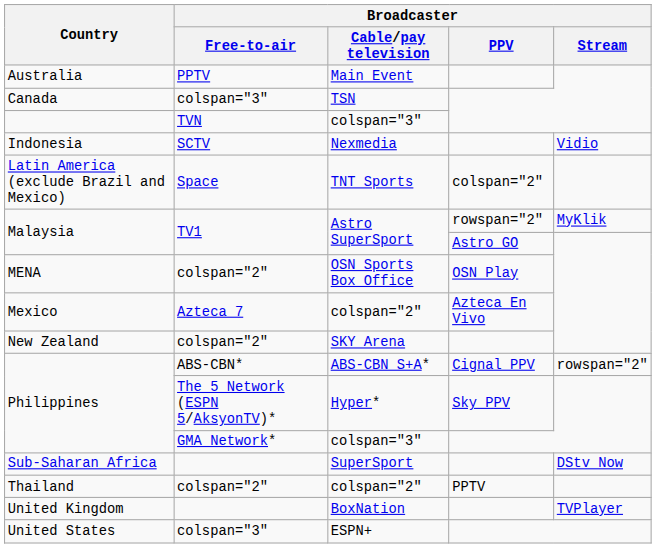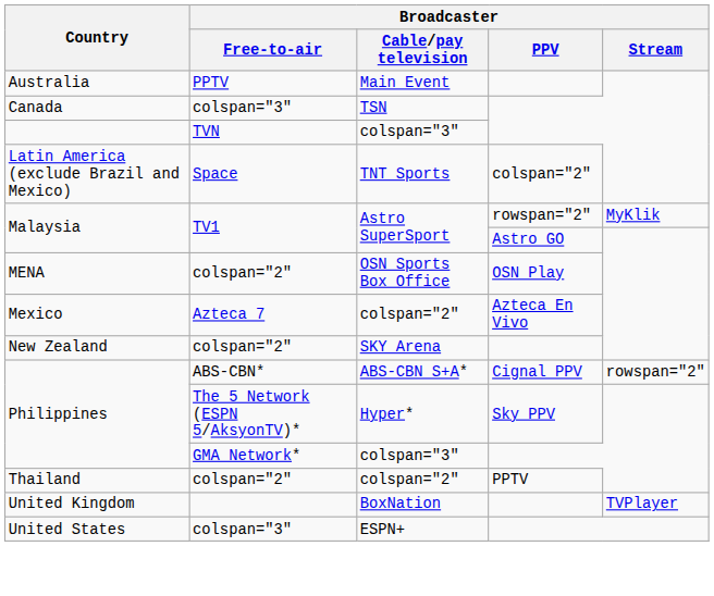- row: Indonesia | SCTV | Nexmedia | Vidio
- row: Sub-Saharan Africa | SuperSport | DStv Now
